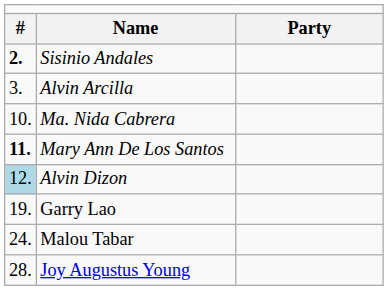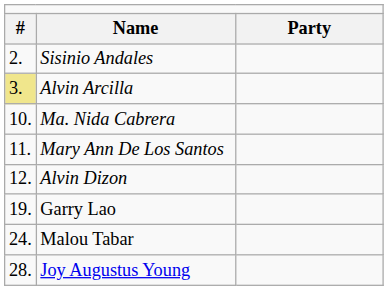Sisinio Andales | column 1: bold -> normal
Alvin Arcilla | column 1: no background -> khaki background
Mary Ann De Los Santos | column 1: bold -> normal
Alvin Dizon | column 1: lightblue background -> no background
